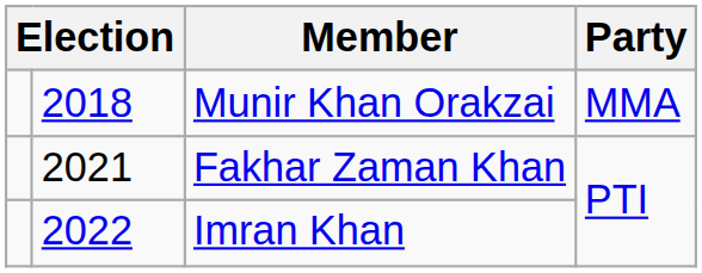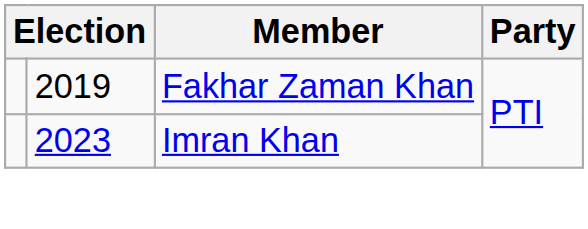- row: 2018 | Munir Khan Orakzai | MMA
Fakhar Zaman Khan | column 2: 2021 -> 2019
Imran Khan | column 2: 2022 -> 2023
